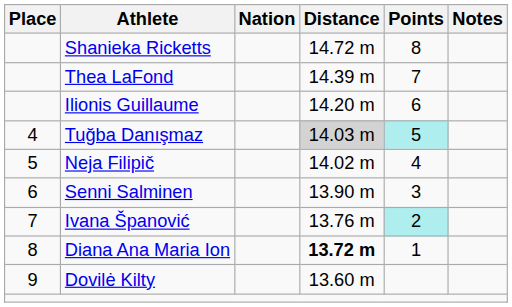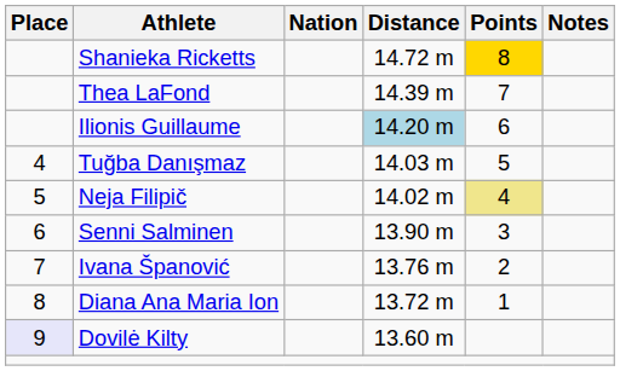Shanieka Ricketts | Points: no background -> gold background
Ilionis Guillaume | Distance: no background -> lightblue background
Tuğba Danışmaz | Distance: lightgrey background -> no background
Tuğba Danışmaz | Points: paleturquoise background -> no background
Neja Filipič | Points: no background -> khaki background
Ivana Španović | Points: paleturquoise background -> no background
Diana Ana Maria Ion | Distance: bold -> normal
Dovilė Kilty | Place: no background -> lavender background
